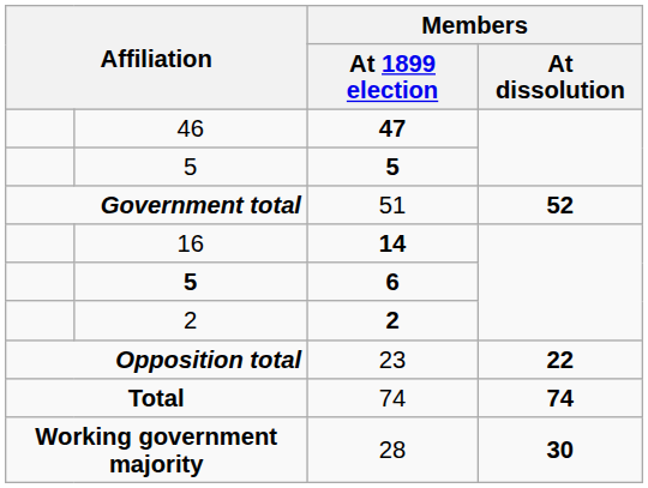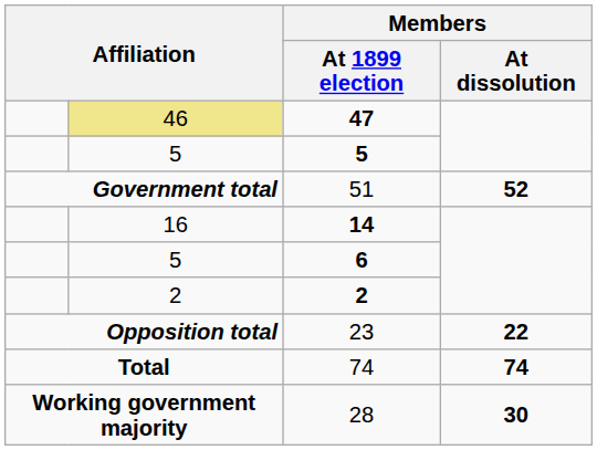47 | column 2: no background -> khaki background
6 | column 2: bold -> normal
